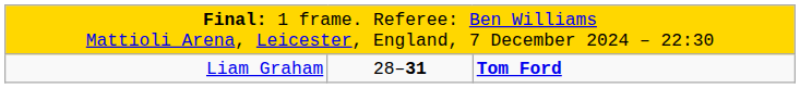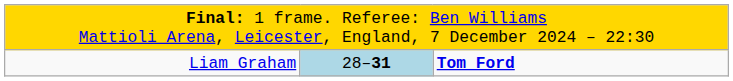Liam Graham | column 2: no background -> lightblue background
